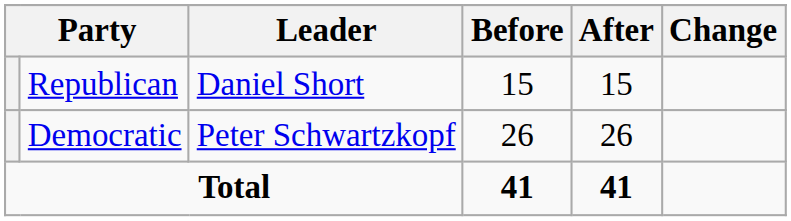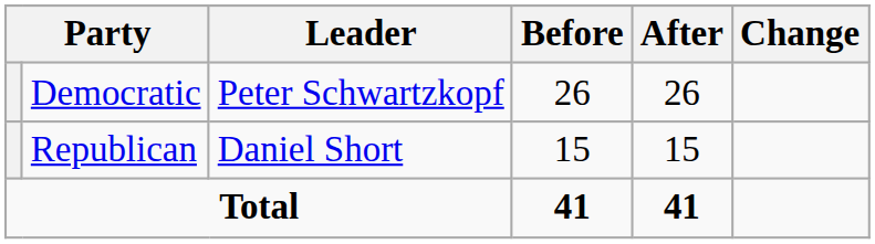rows swapped: Democratic <-> Republican
